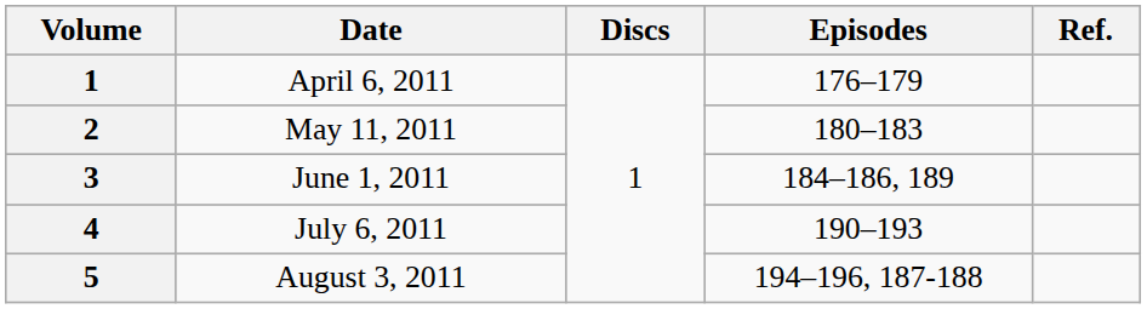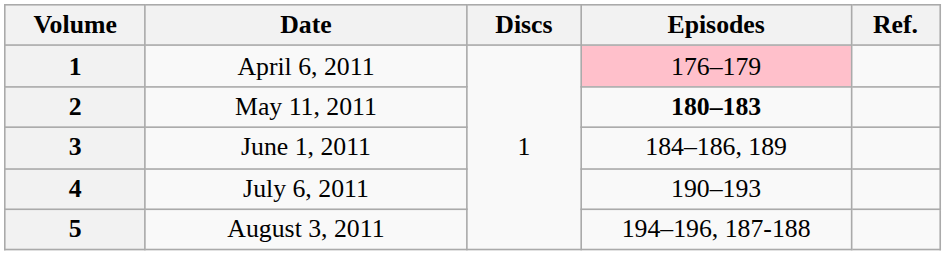April 6, 2011 | Episodes: no background -> pink background
May 11, 2011 | Episodes: normal -> bold
